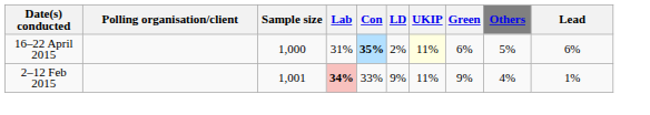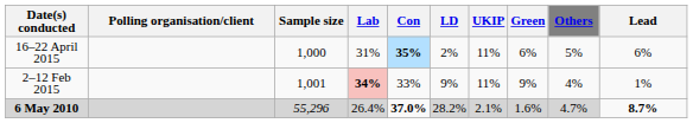16–22 April 2015 | UKIP: lightyellow background -> no background
+ row: 6 May 2010 | 55,296 | 26.4% | 37.0% | 28.2% | 2.1% | 1.6% | 4.7% | 8.7%
